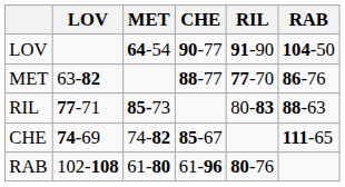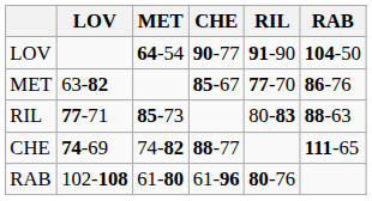row 3 | CHE: 88-77 -> 85-67
row 5 | CHE: 85-67 -> 88-77
